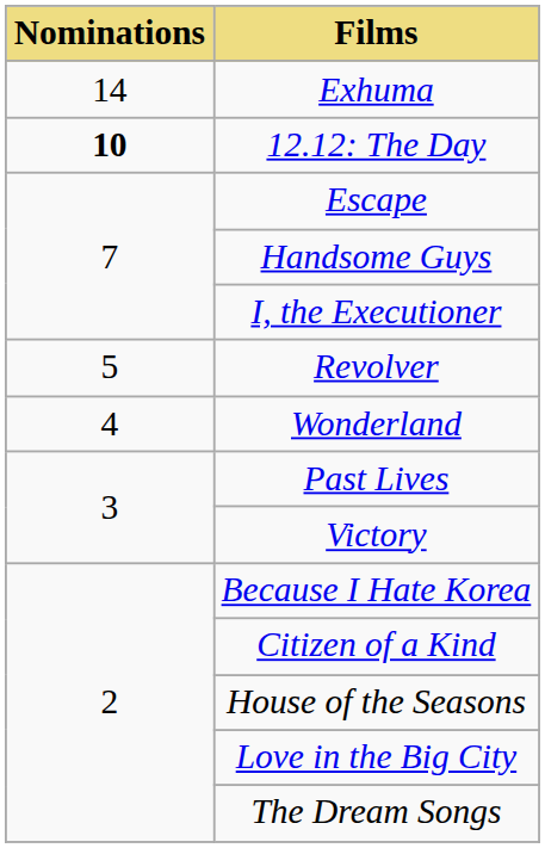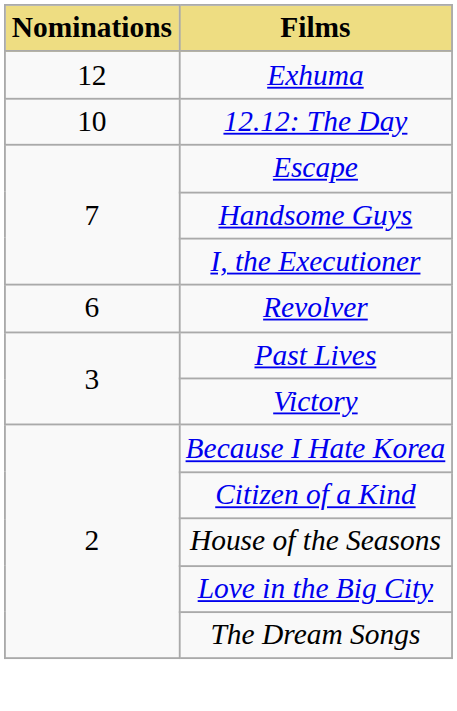Exhuma | Nominations: 14 -> 12
12.12: The Day | Nominations: bold -> normal
Revolver | Nominations: 5 -> 6
- row: 4 | Wonderland
